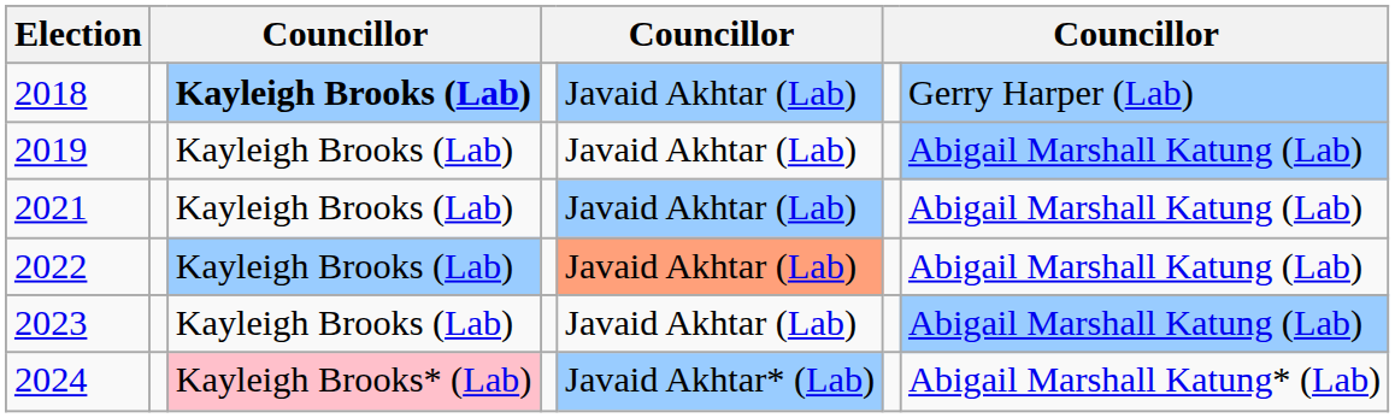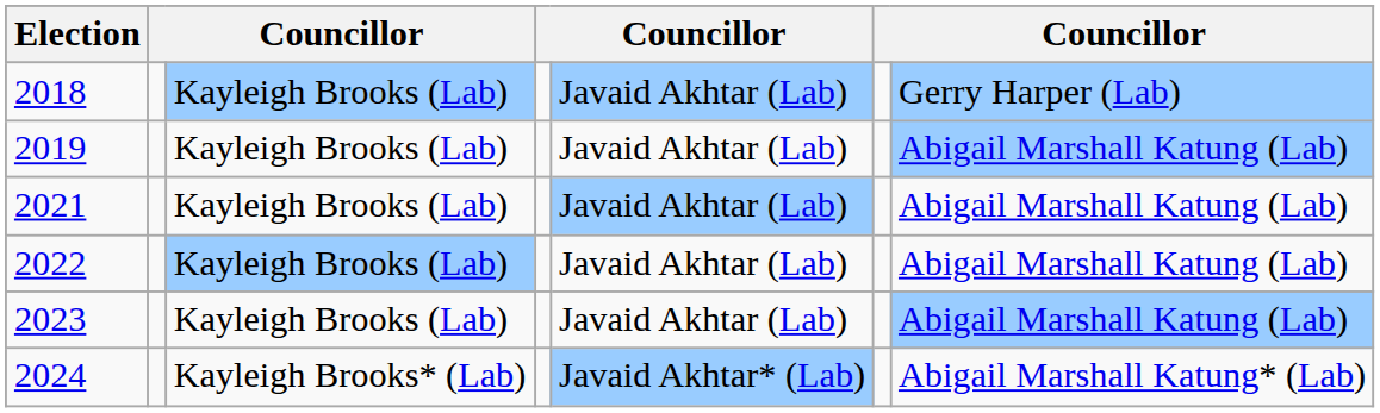2018 | column 3: bold -> normal
2022 | column 5: lightsalmon background -> no background
2024 | column 3: pink background -> no background
